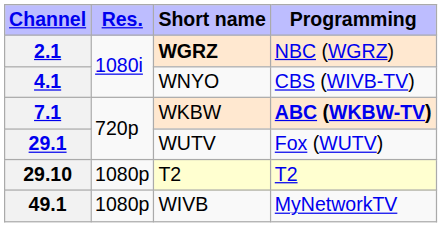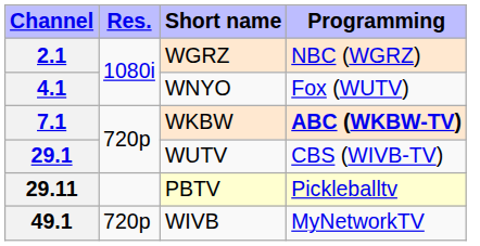2.1 | Short name: bold -> normal
4.1 | Programming: CBS (WIVB-TV) -> Fox (WUTV)
29.1 | Programming: Fox (WUTV) -> CBS (WIVB-TV)
- row: 29.10 | 1080p | T2 | T2
+ row: 29.11 | PBTV | Pickleballtv
49.1 | Res.: 1080p -> 720p
